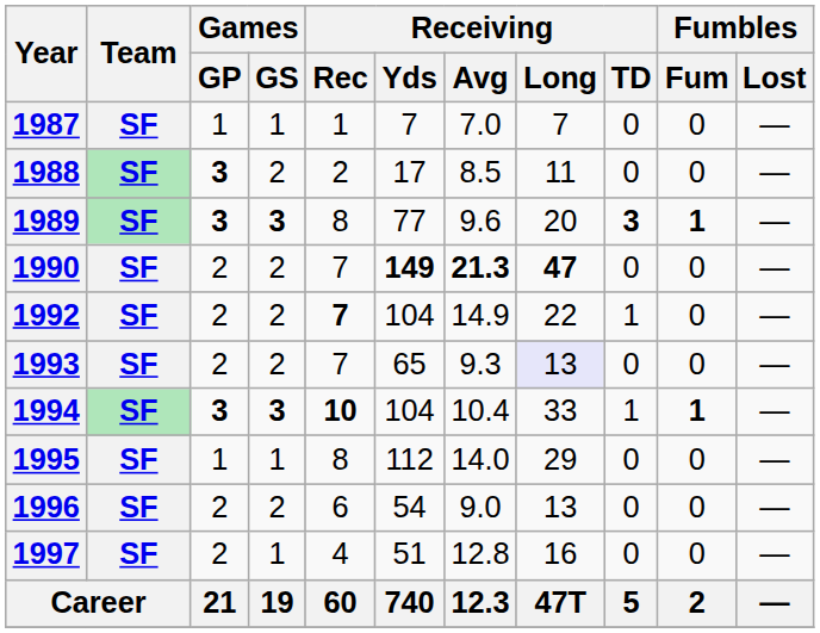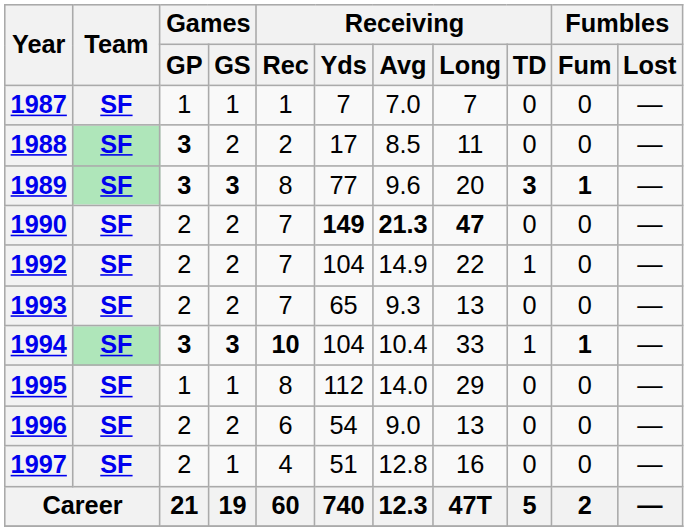1992 | Receiving / Rec: bold -> normal
1993 | Receiving / Long: lavender background -> no background
